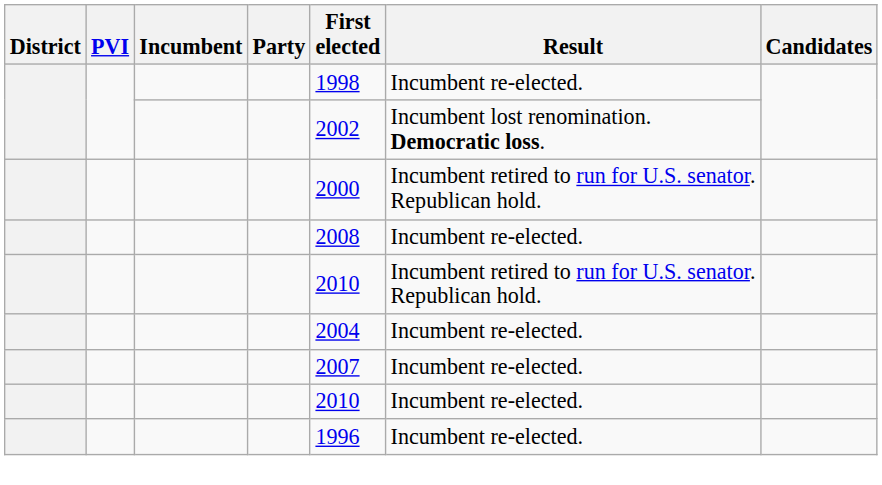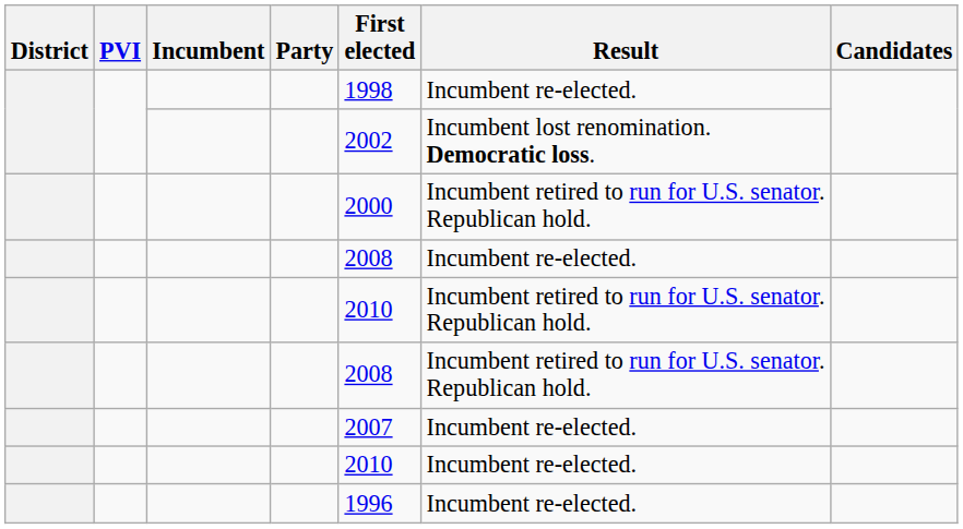row 7 | First elected: 2004 -> 2008
row 7 | Result: Incumbent re-elected. -> Incumbent retired to run for U.S. senator. Republican hold.
